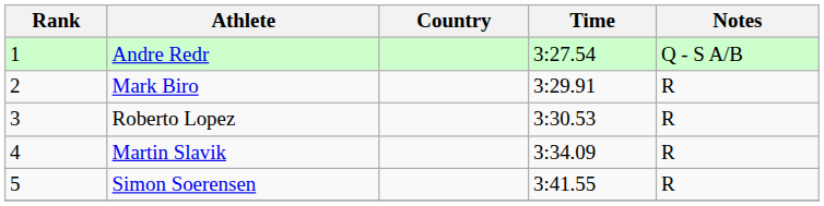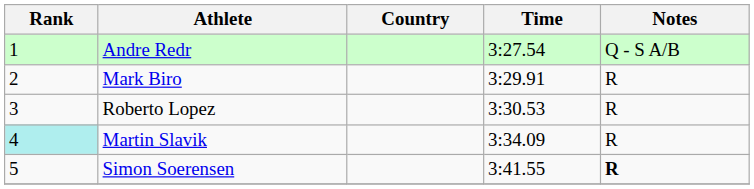Martin Slavik | Rank: no background -> paleturquoise background
Simon Soerensen | Notes: normal -> bold
